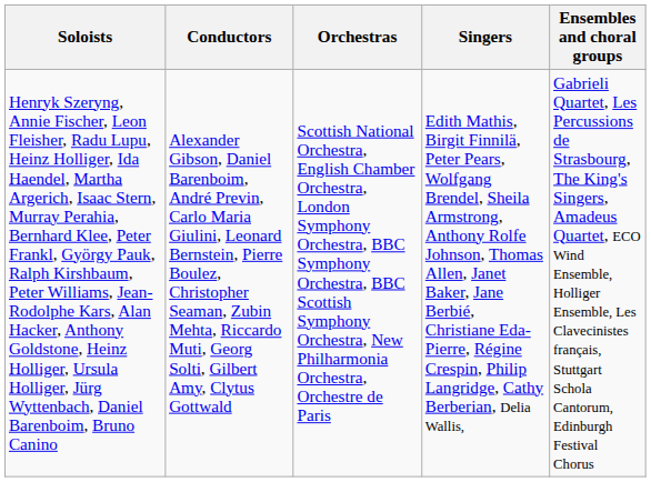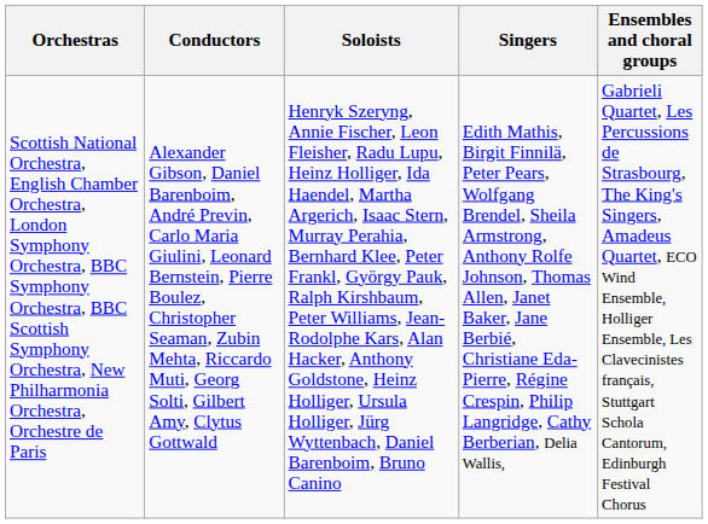columns swapped: Orchestras <-> Soloists
